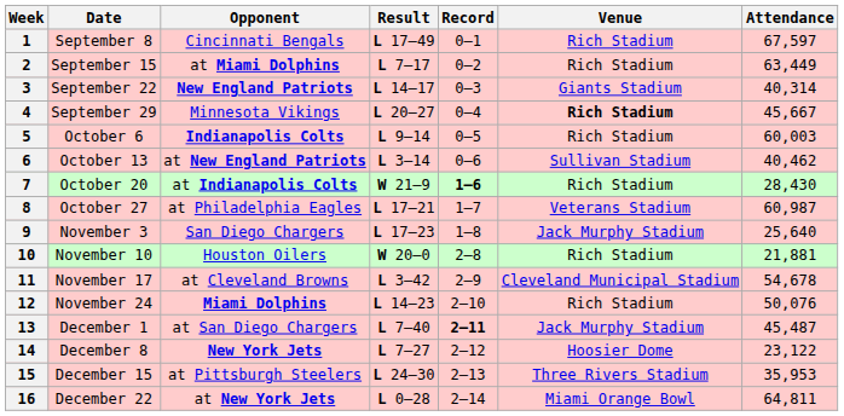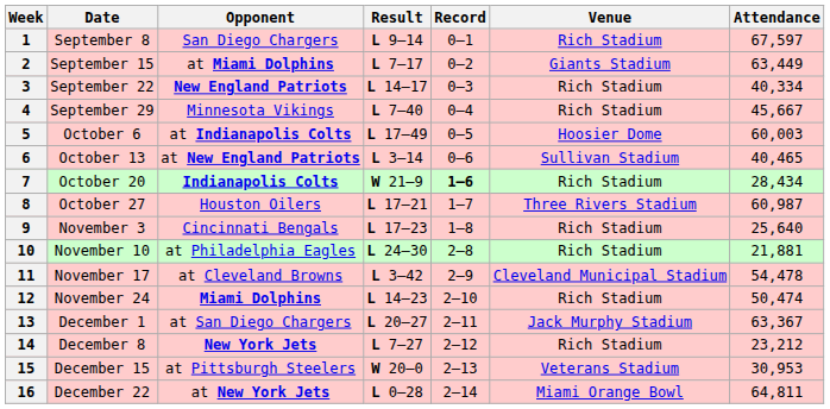1 | Opponent: Cincinnati Bengals -> San Diego Chargers
1 | Result: L 17–49 -> L 9–14
2 | Venue: Rich Stadium -> Giants Stadium
3 | Venue: Giants Stadium -> Rich Stadium
3 | Attendance: 40,314 -> 40,334
4 | Result: L 20–27 -> L 7–40
4 | Venue: bold -> normal
5 | Opponent: Indianapolis Colts -> at Indianapolis Colts
5 | Result: L 9–14 -> L 17–49
5 | Venue: Rich Stadium -> Hoosier Dome
6 | Attendance: 40,462 -> 40,465
7 | Opponent: at Indianapolis Colts -> Indianapolis Colts
7 | Attendance: 28,430 -> 28,434
8 | Opponent: at Philadelphia Eagles -> Houston Oilers
8 | Venue: Veterans Stadium -> Three Rivers Stadium
9 | Opponent: San Diego Chargers -> Cincinnati Bengals
9 | Venue: Jack Murphy Stadium -> Rich Stadium
10 | Opponent: Houston Oilers -> at Philadelphia Eagles
10 | Result: W 20–0 -> L 24–30
11 | Attendance: 54,678 -> 54,478
12 | Attendance: 50,076 -> 50,474
13 | Result: L 7–40 -> L 20–27
13 | Record: bold -> normal
13 | Attendance: 45,487 -> 63,367
14 | Venue: Hoosier Dome -> Rich Stadium
14 | Attendance: 23,122 -> 23,212
15 | Result: L 24–30 -> W 20–0
15 | Venue: Three Rivers Stadium -> Veterans Stadium
15 | Attendance: 35,953 -> 30,953
